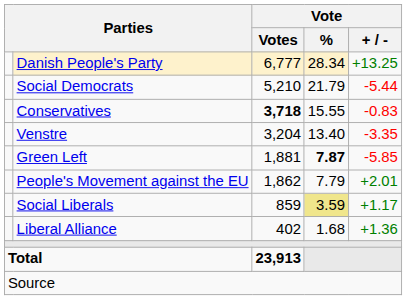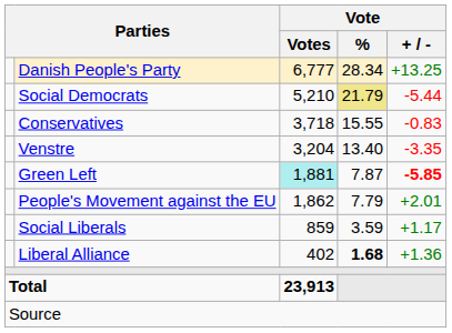Social Democrats | Vote / %: no background -> khaki background
Conservatives | Vote / Votes: bold -> normal
Green Left | Vote / Votes: no background -> paleturquoise background
Green Left | Vote / %: bold -> normal
Green Left | Vote / + / -: normal -> bold
Social Liberals | Vote / %: khaki background -> no background
Liberal Alliance | Vote / %: normal -> bold
